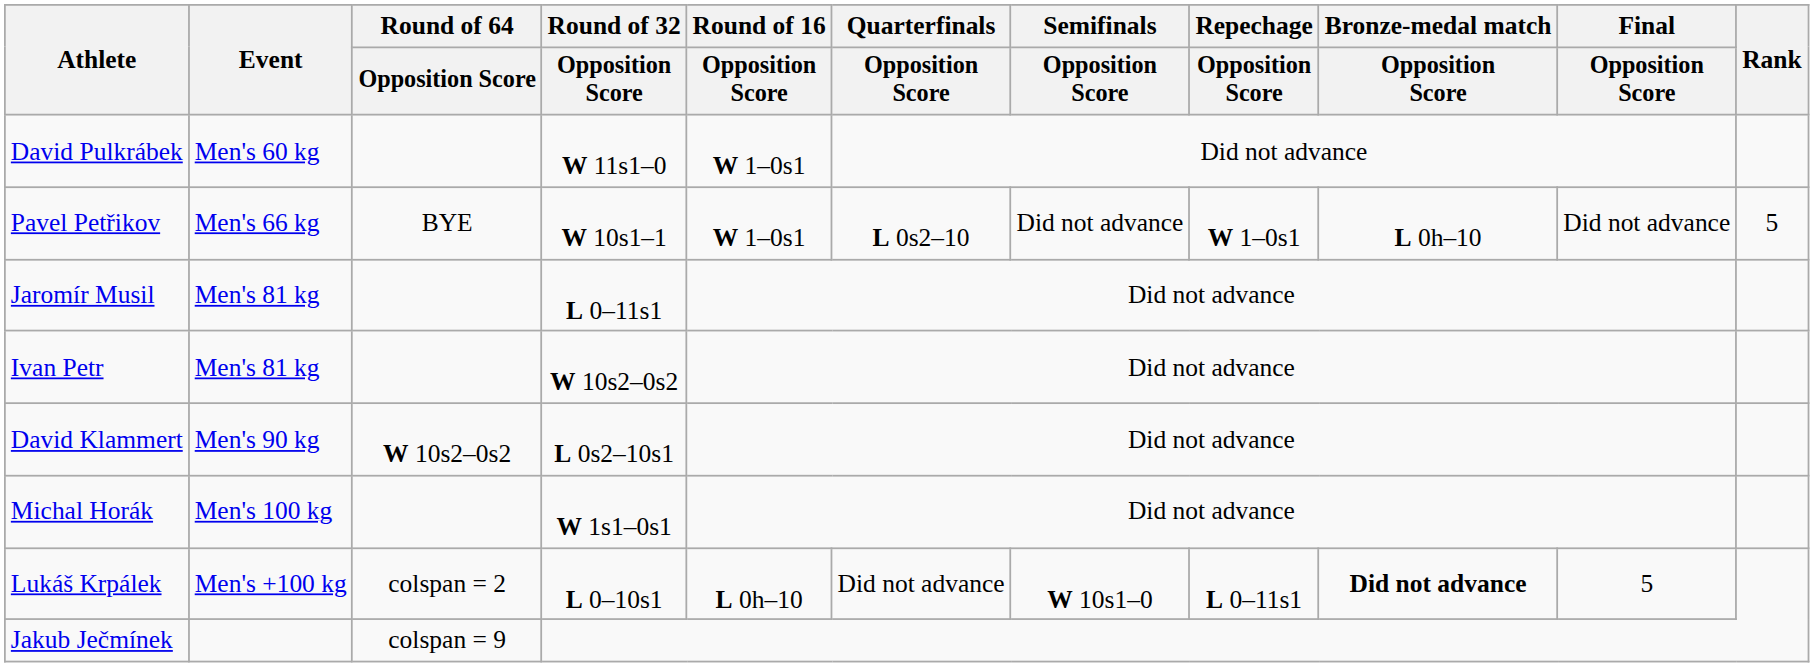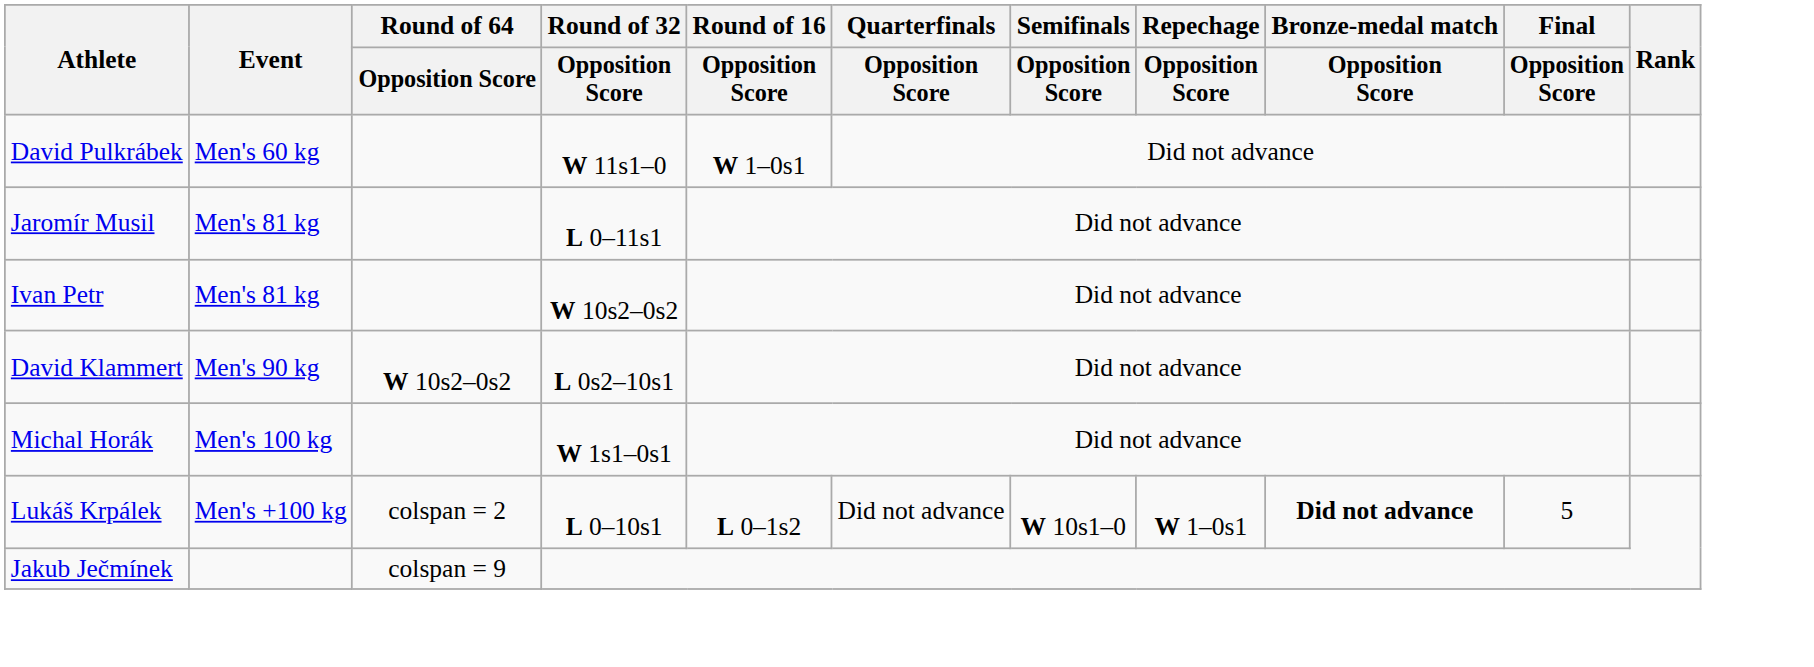- row: Pavel Petřikov | Men's 66 kg | BYE | W 10s1–1 | W 1–0s1 | L 0s2–10 | Did not advance | W 1–0s1 | L 0h–10 | Did not advance | 5
Lukáš Krpálek | Round of 16 / Opposition Score: L 0h–10 -> L 0–1s2
Lukáš Krpálek | Repechage / Opposition Score: L 0–11s1 -> W 1–0s1
